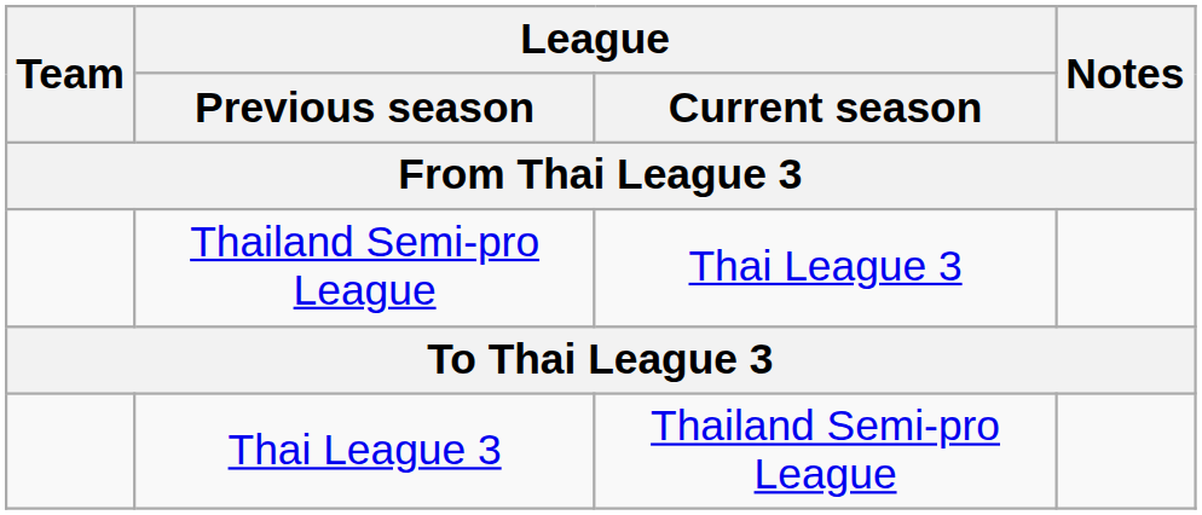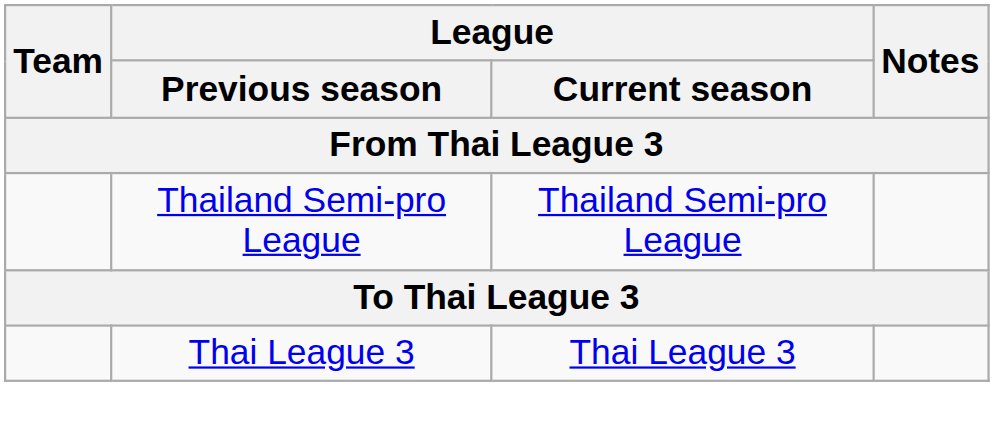row 4 | League / Current season: Thai League 3 -> Thailand Semi-pro League
row 6 | League / Current season: Thailand Semi-pro League -> Thai League 3
